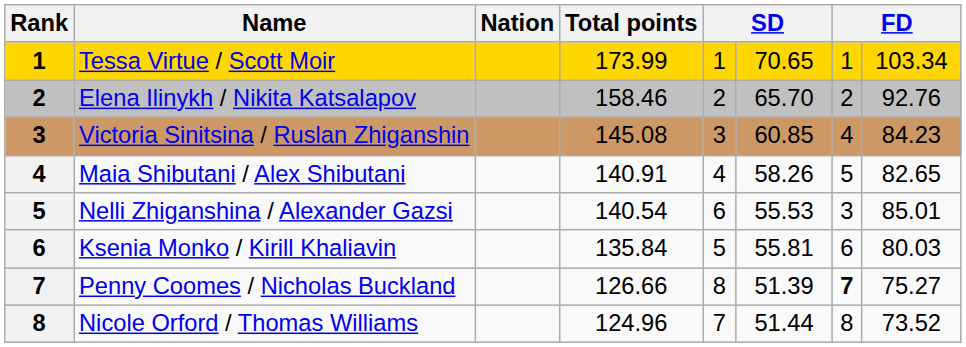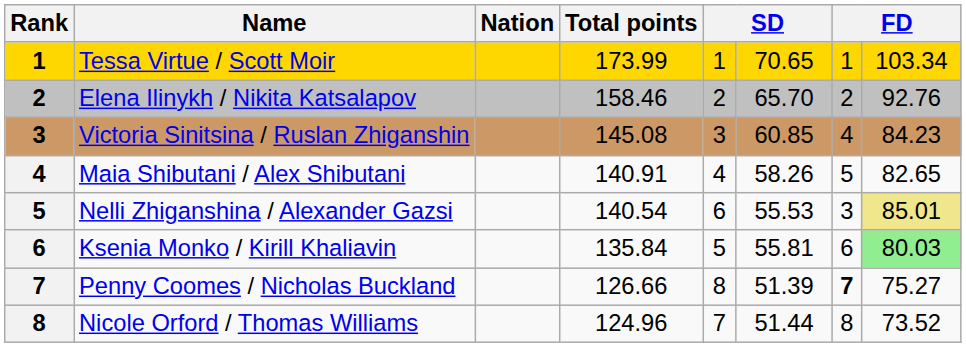Nelli Zhiganshina / Alexander Gazsi | column 8: no background -> khaki background
Ksenia Monko / Kirill Khaliavin | column 8: no background -> lightgreen background
